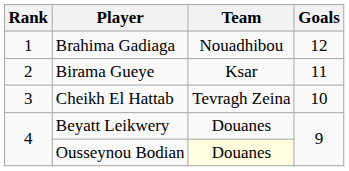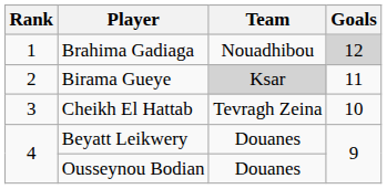Brahima Gadiaga | Goals: no background -> lightgrey background
Birama Gueye | Team: no background -> lightgrey background
Ousseynou Bodian | Team: lightyellow background -> no background
